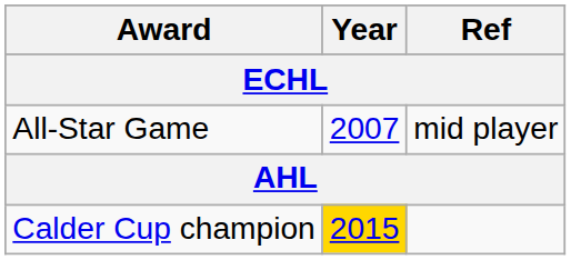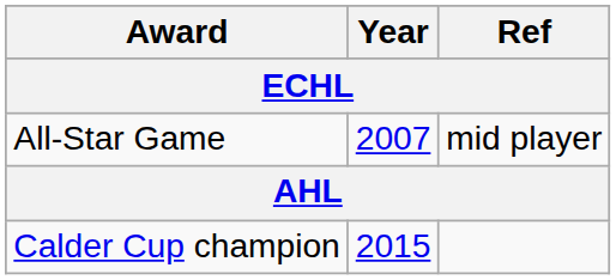Calder Cup champion | Year: gold background -> no background
